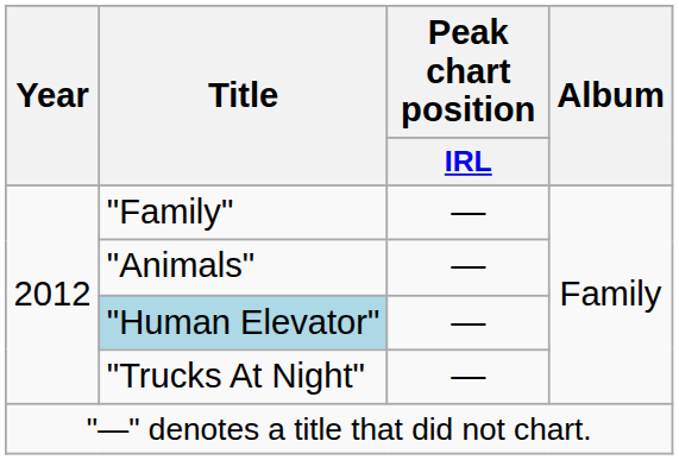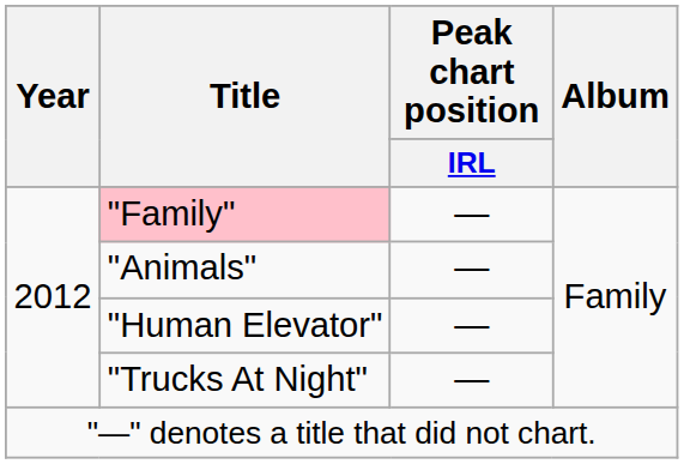"Family" | Title: no background -> pink background
"Human Elevator" | Title: lightblue background -> no background
